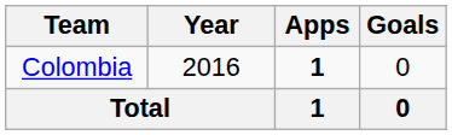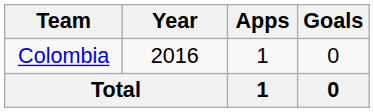Colombia | Apps: bold -> normal
